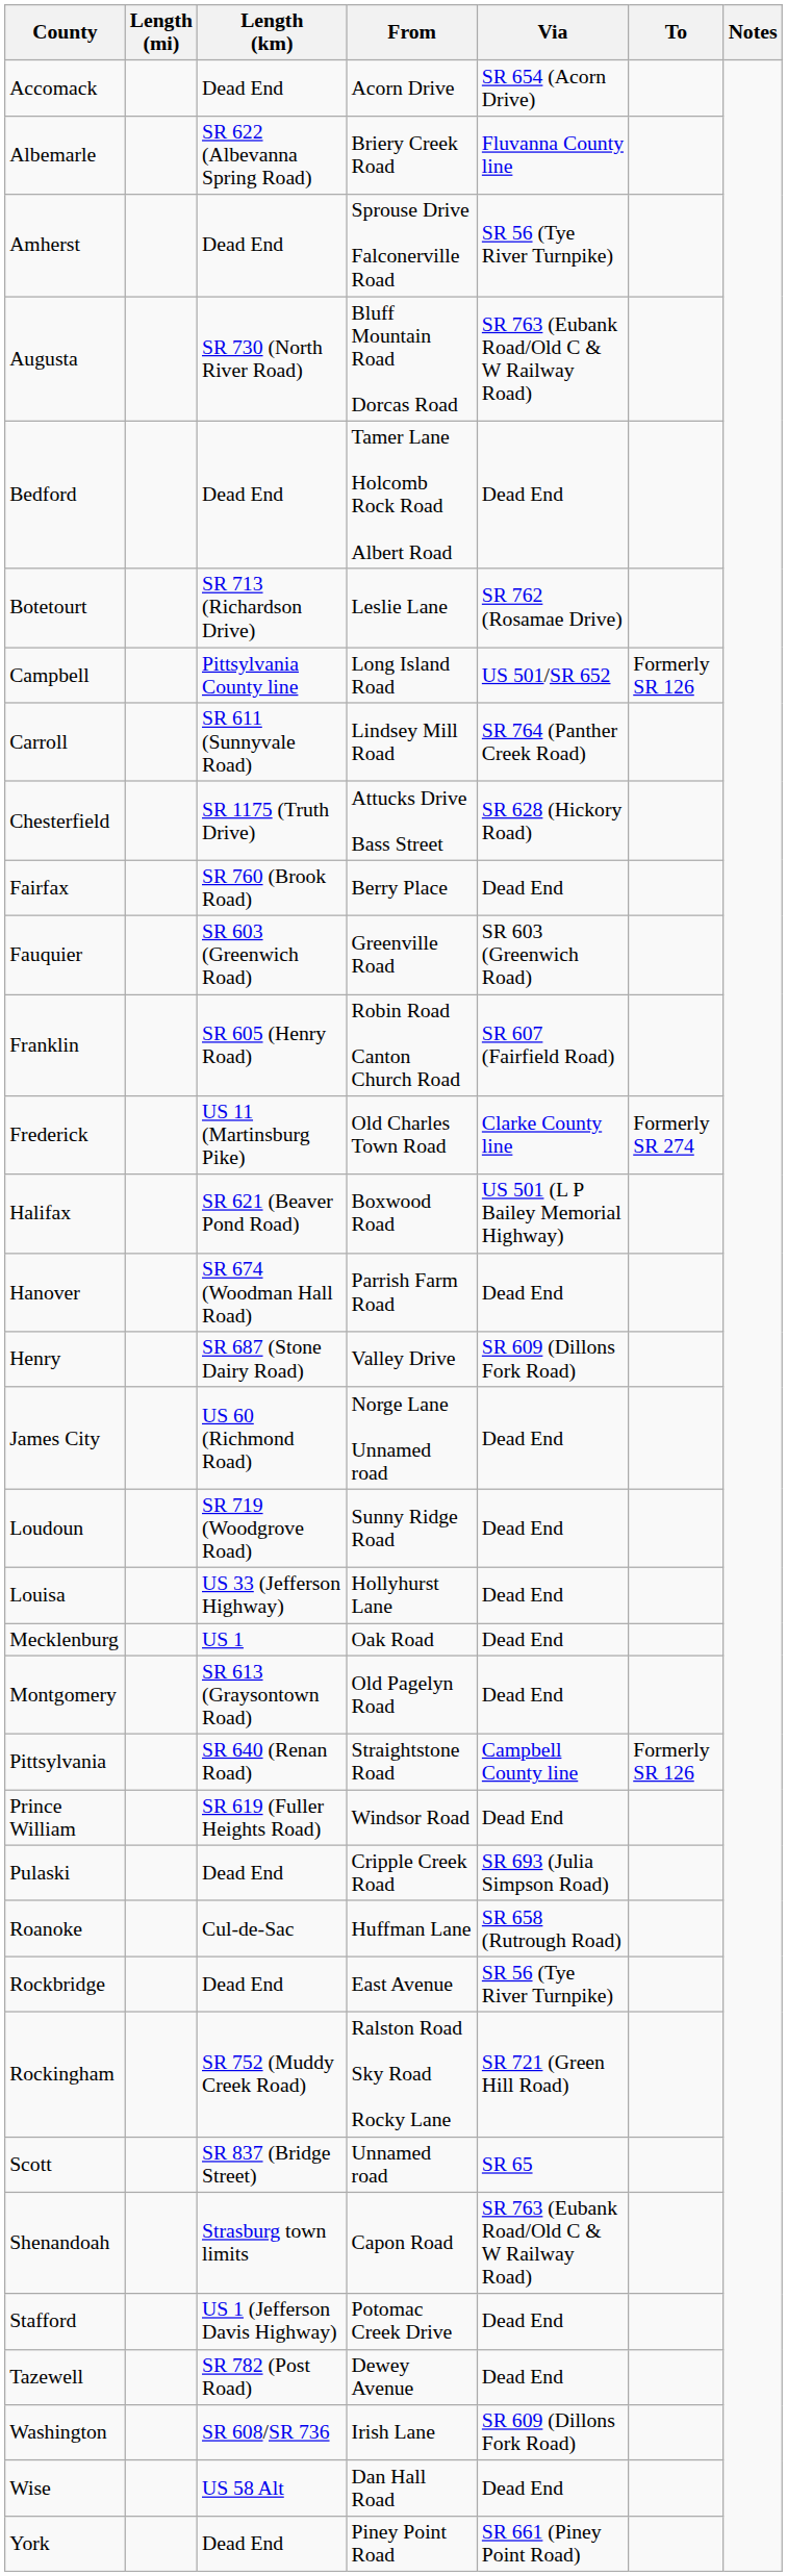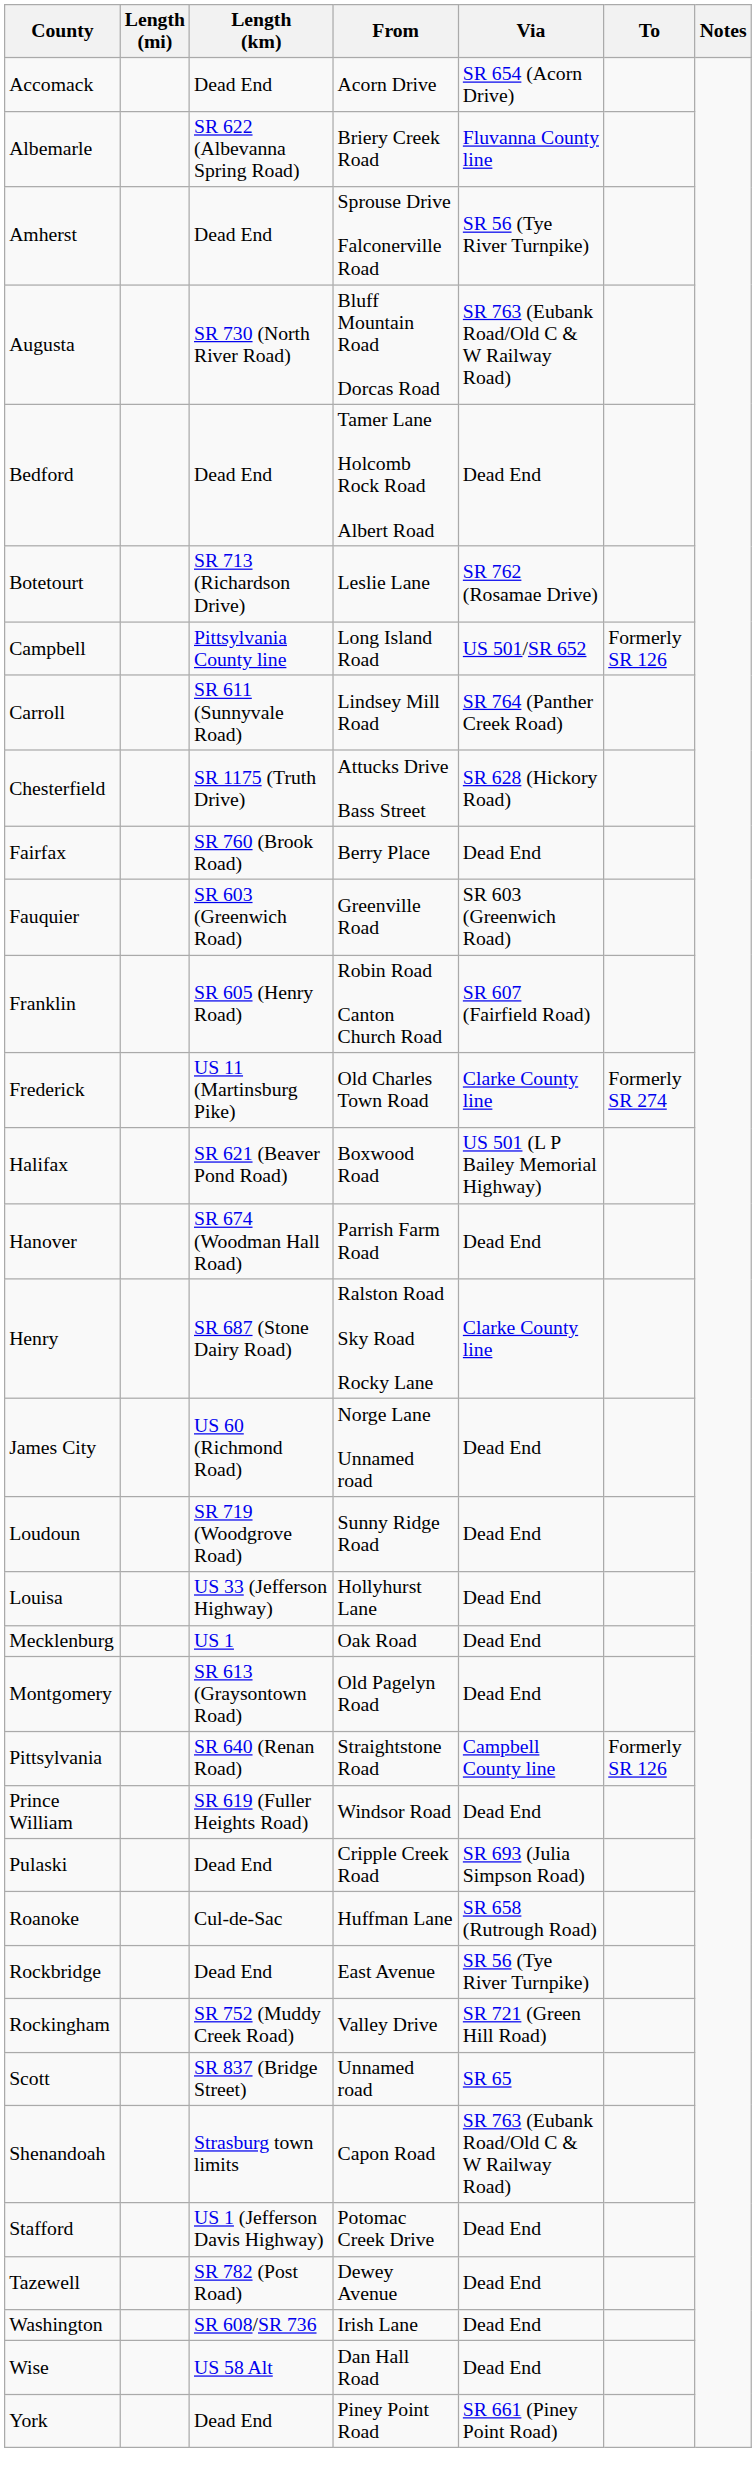Henry | From: Valley Drive -> Ralston Road Sky Road Rocky Lane
Henry | Via: SR 609 (Dillons Fork Road) -> Clarke County line
Rockingham | From: Ralston Road Sky Road Rocky Lane -> Valley Drive
Washington | Via: SR 609 (Dillons Fork Road) -> Dead End
